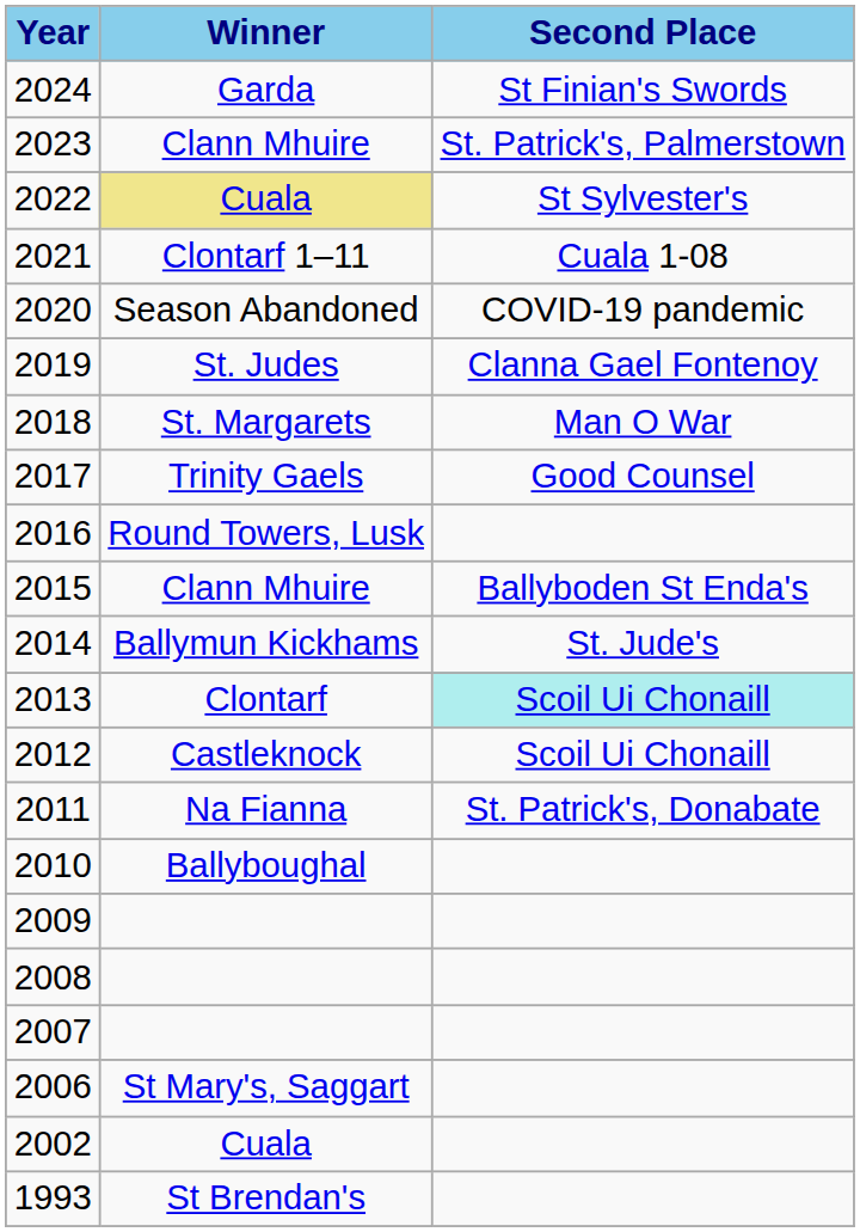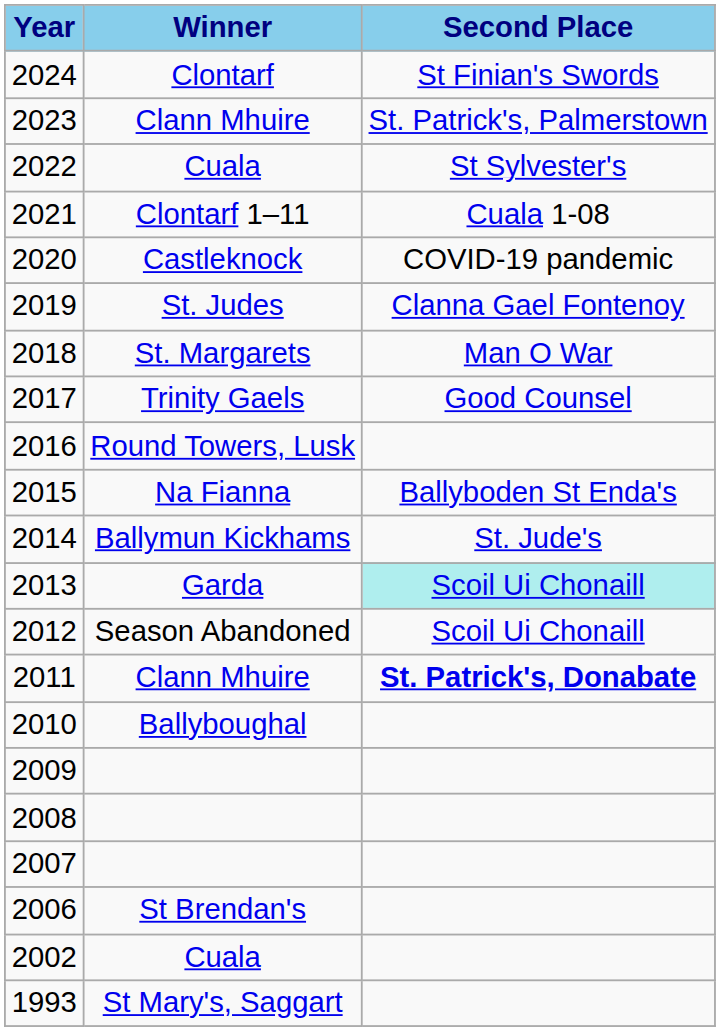2024 | Winner: Garda -> Clontarf
2022 | Winner: khaki background -> no background
2020 | Winner: Season Abandoned -> Castleknock
2015 | Winner: Clann Mhuire -> Na Fianna
2013 | Winner: Clontarf -> Garda
2012 | Winner: Castleknock -> Season Abandoned
2011 | Winner: Na Fianna -> Clann Mhuire
2011 | Second Place: normal -> bold
2006 | Winner: St Mary's, Saggart -> St Brendan's
1993 | Winner: St Brendan's -> St Mary's, Saggart
